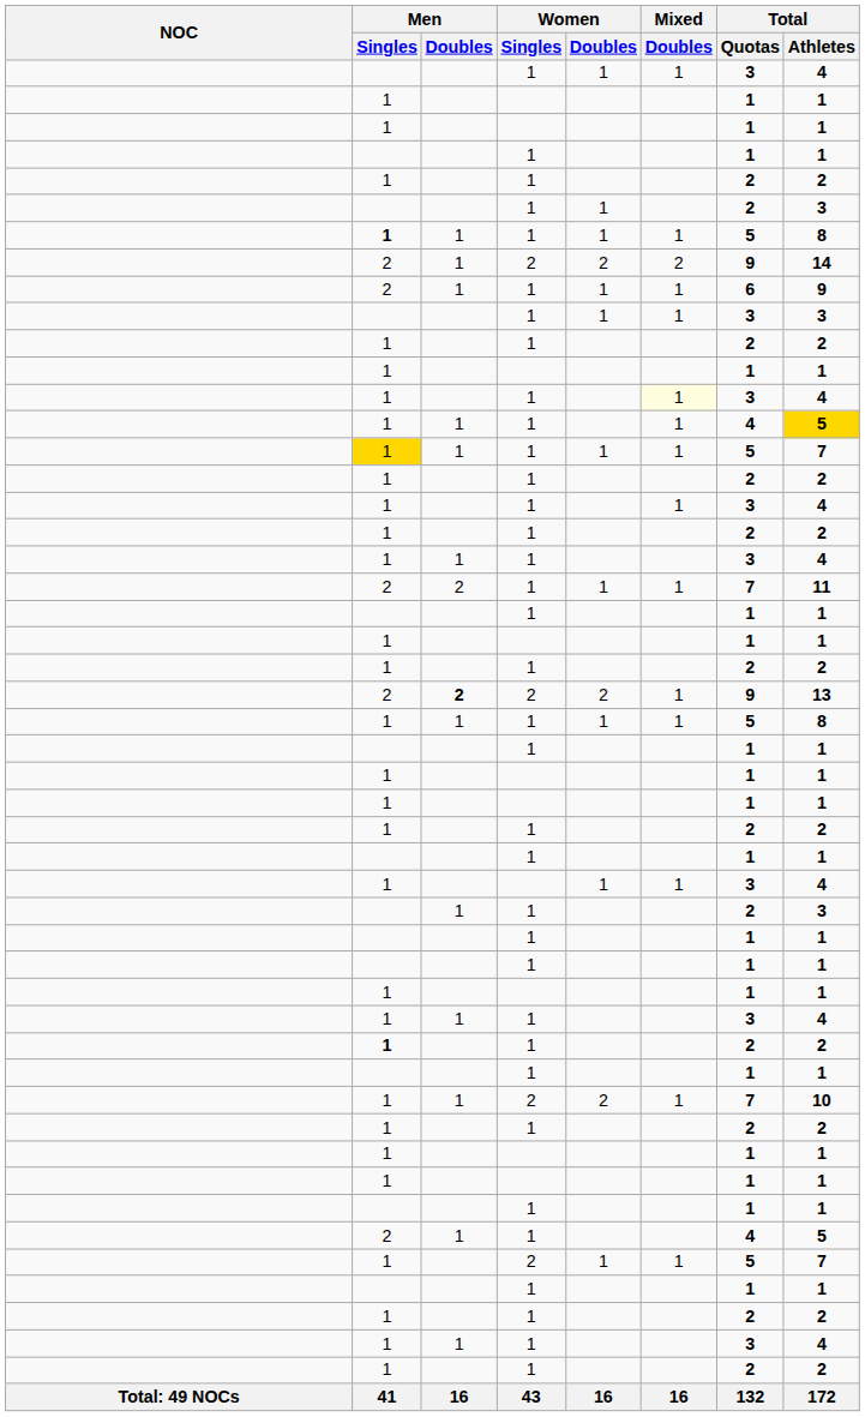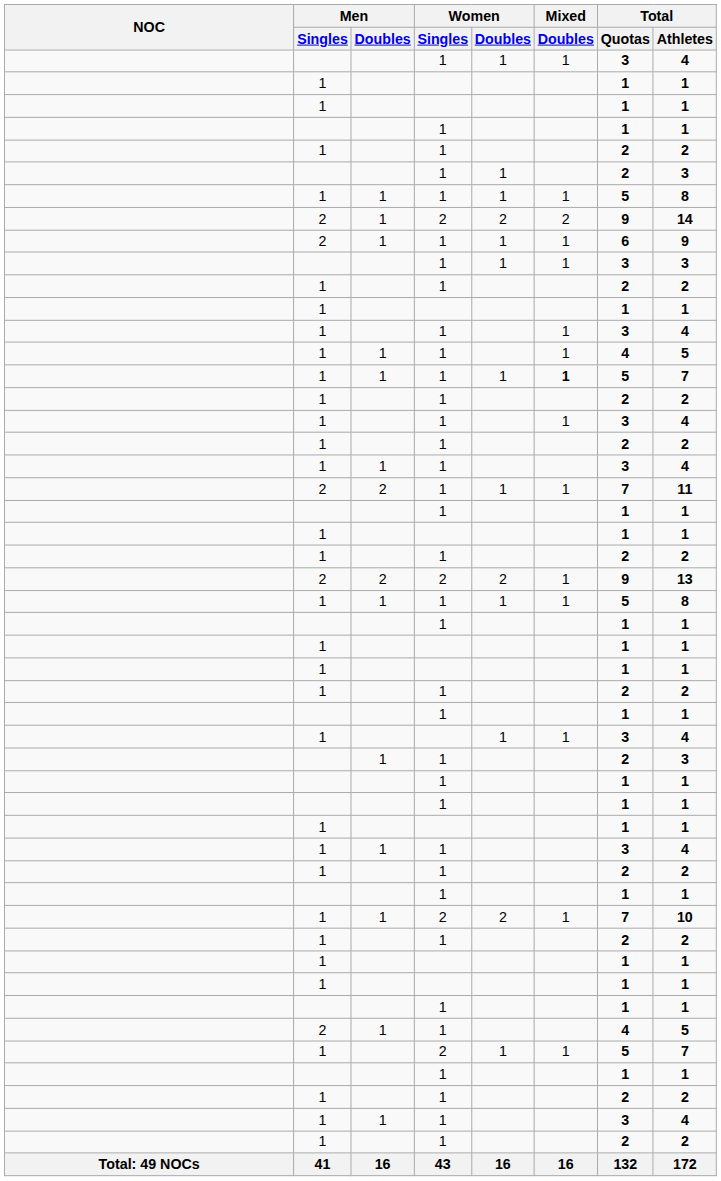row 9 | Men / Singles: bold -> normal
row 15 | Mixed / Doubles: lightyellow background -> no background
row 16 | Total / Athletes: gold background -> no background
row 17 | Men / Singles: gold background -> no background
row 17 | Mixed / Doubles: normal -> bold
row 26 | Men / Doubles: bold -> normal
row 39 | Men / Singles: bold -> normal
